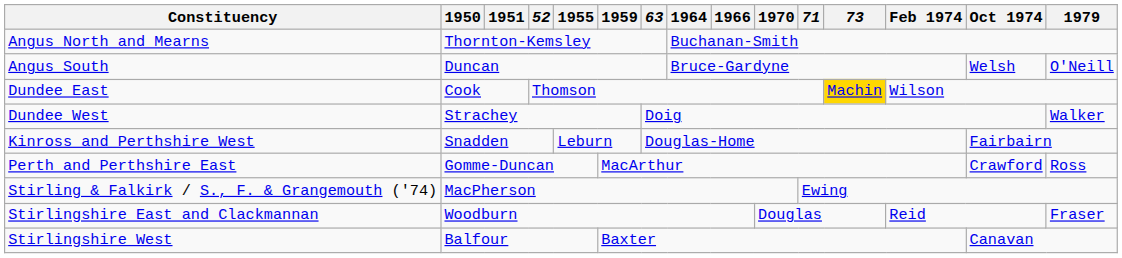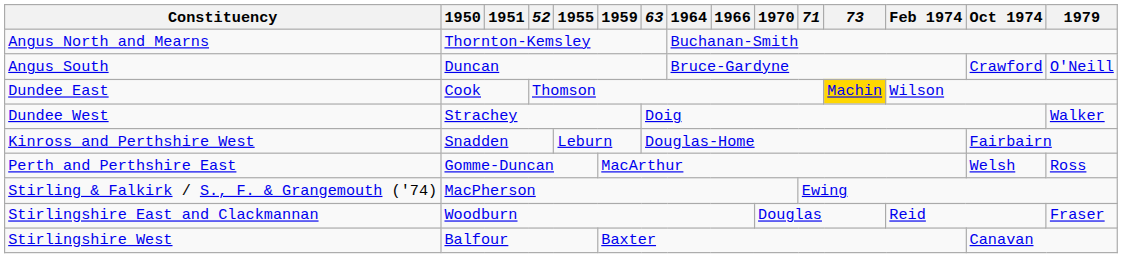Angus South | Oct 1974: Welsh -> Crawford
Perth and Perthshire East | Oct 1974: Crawford -> Welsh
